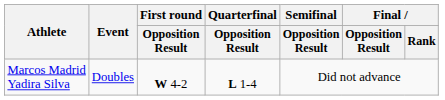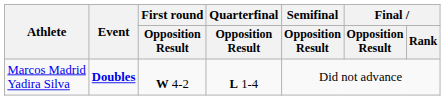Marcos Madrid Yadira Silva | Event: normal -> bold
